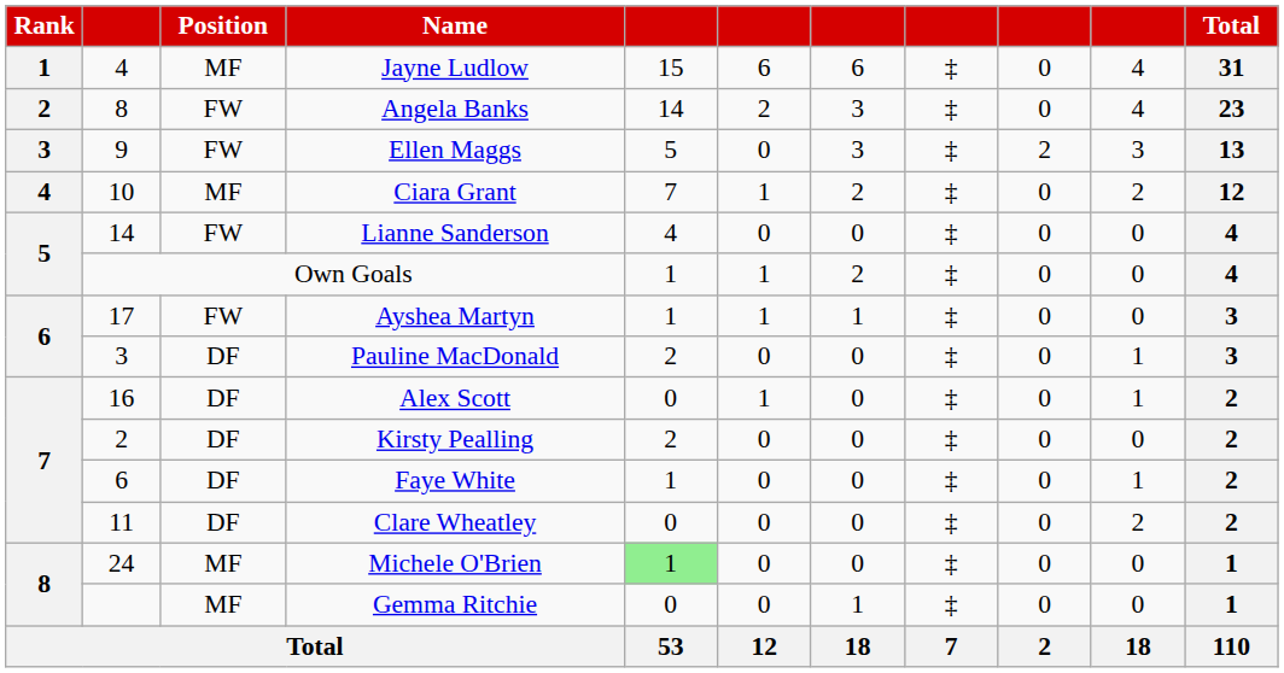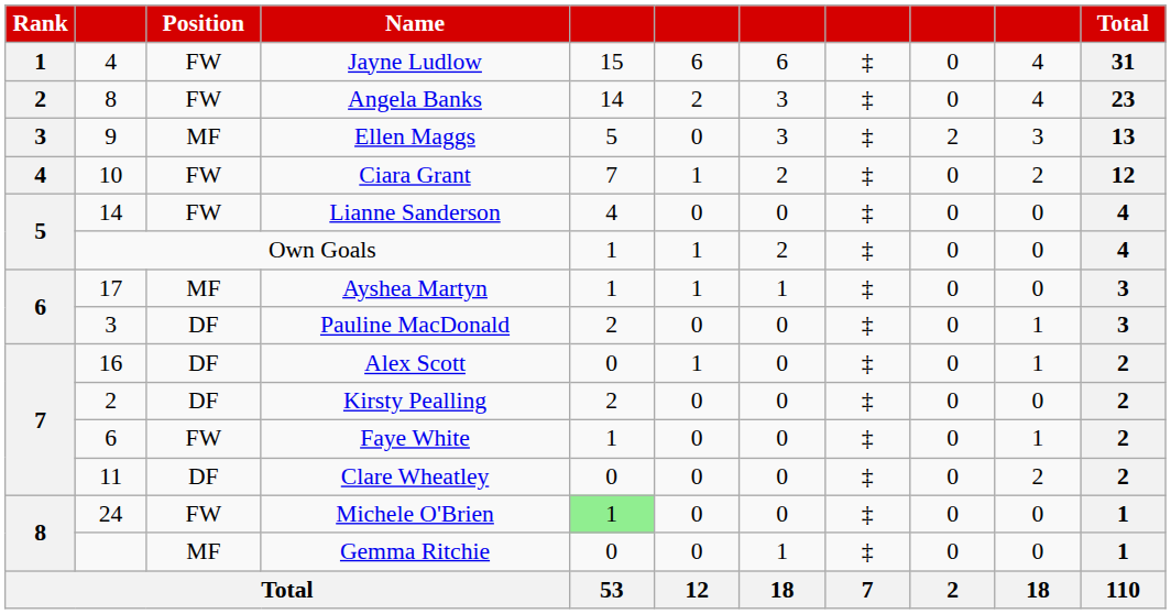Jayne Ludlow | Position: MF -> FW
Ellen Maggs | Position: FW -> MF
Ciara Grant | Position: MF -> FW
Ayshea Martyn | Position: FW -> MF
Faye White | Position: DF -> FW
Michele O'Brien | Position: MF -> FW
